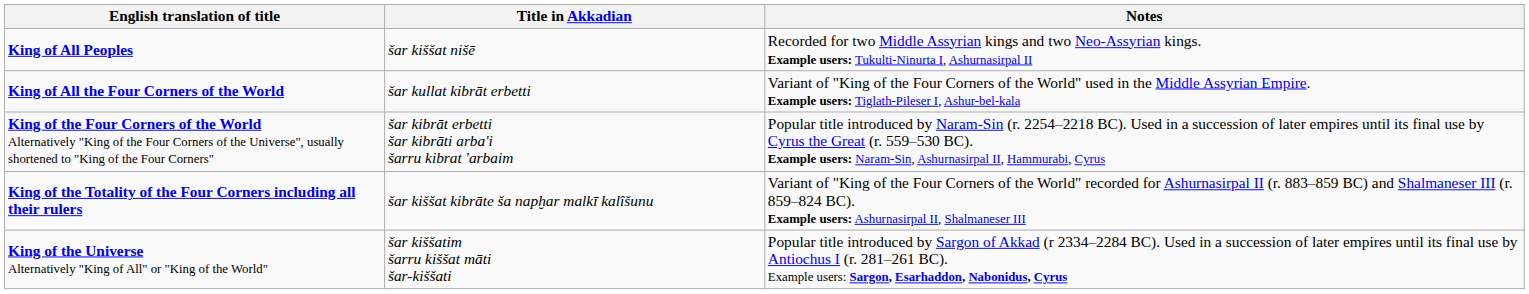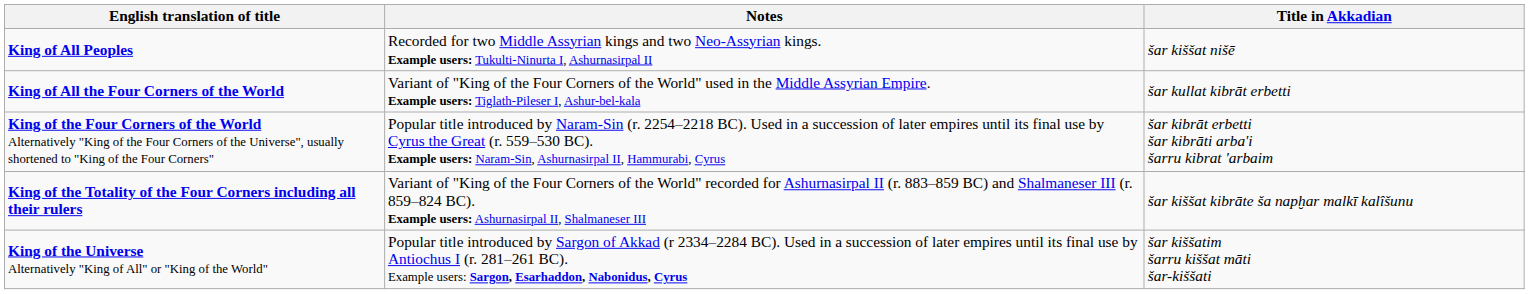columns swapped: Title in Akkadian <-> Notes
